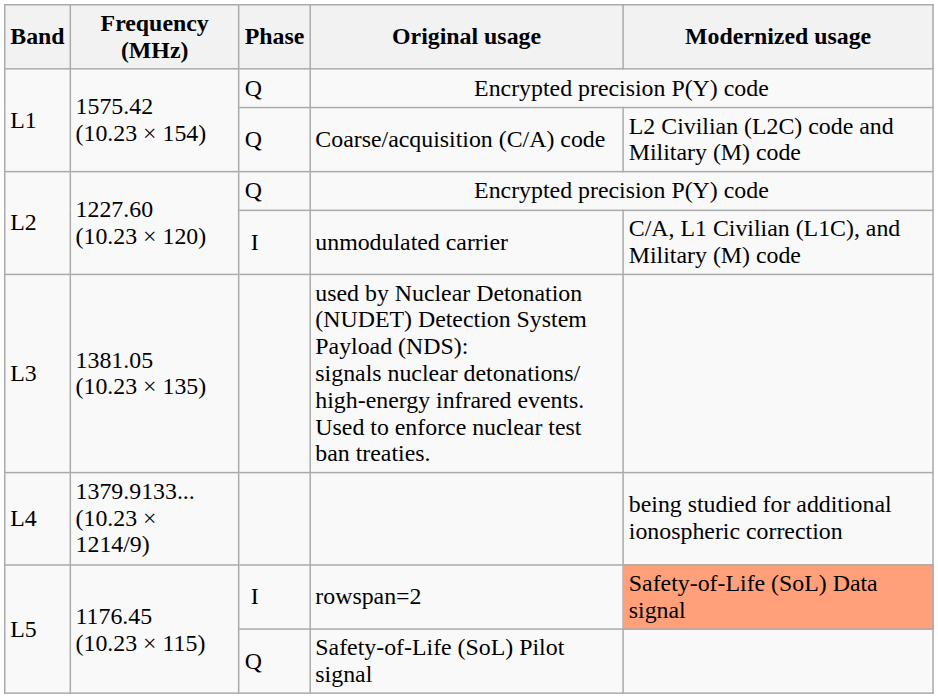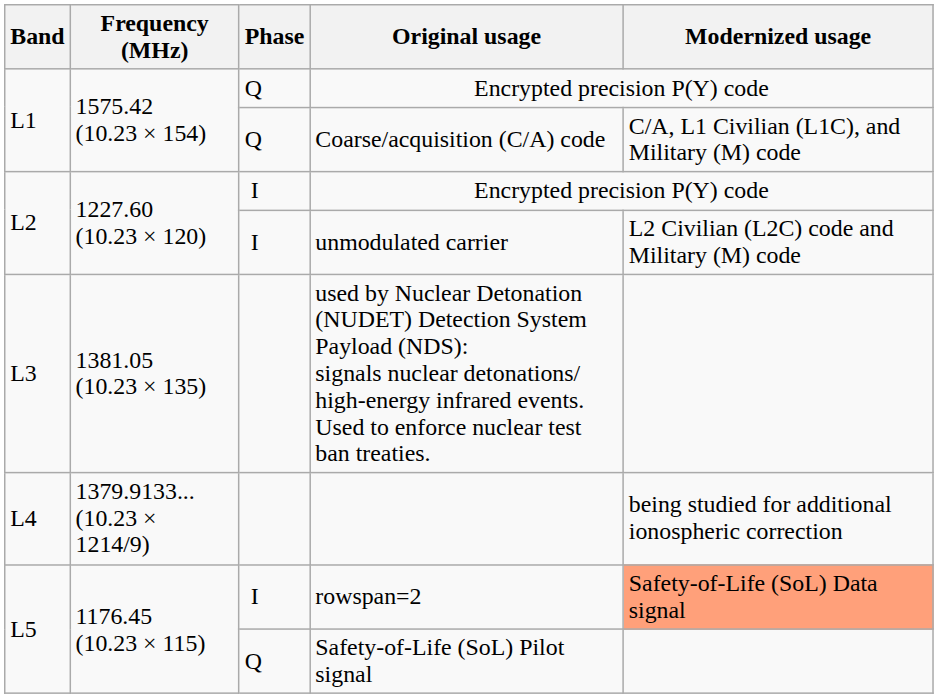Coarse/acquisition (C/A) code | Modernized usage: L2 Civilian (L2C) code and Military (M) code -> C/A, L1 Civilian (L1C), and Military (M) code
L2 / Encrypted precision P(Y) code | Phase: Q -> I
unmodulated carrier | Modernized usage: C/A, L1 Civilian (L1C), and Military (M) code -> L2 Civilian (L2C) code and Military (M) code
